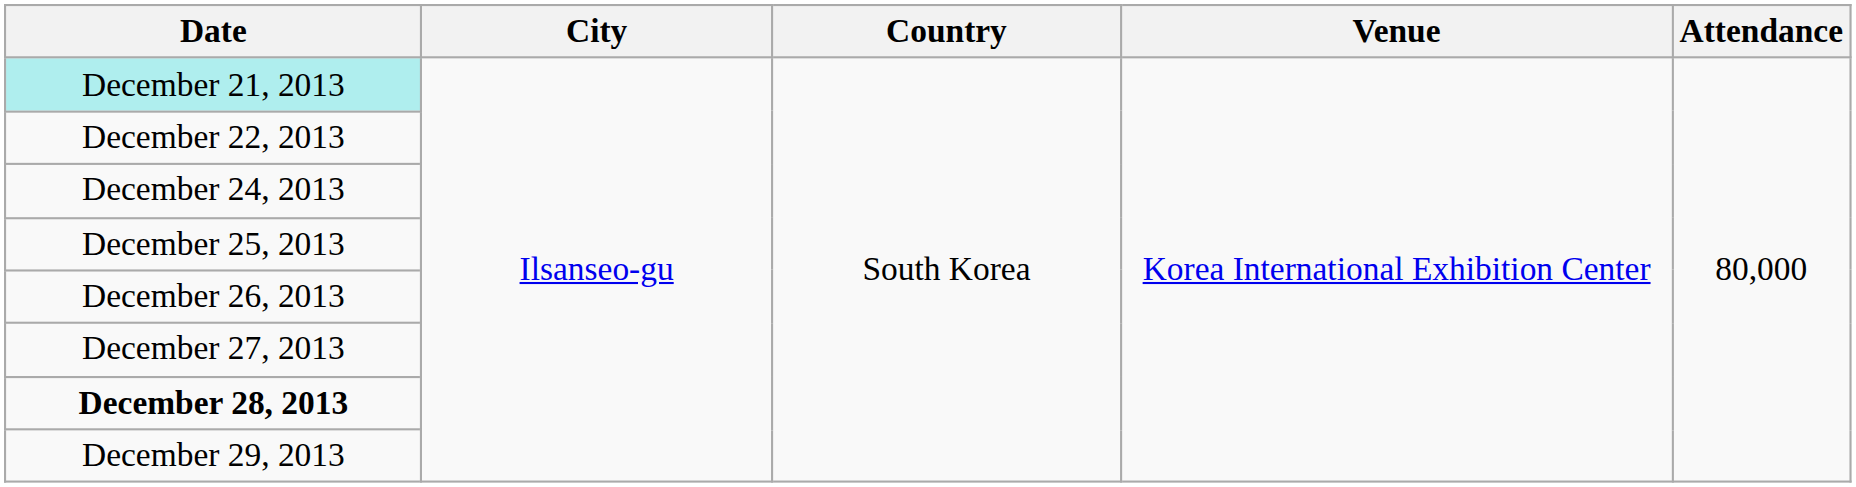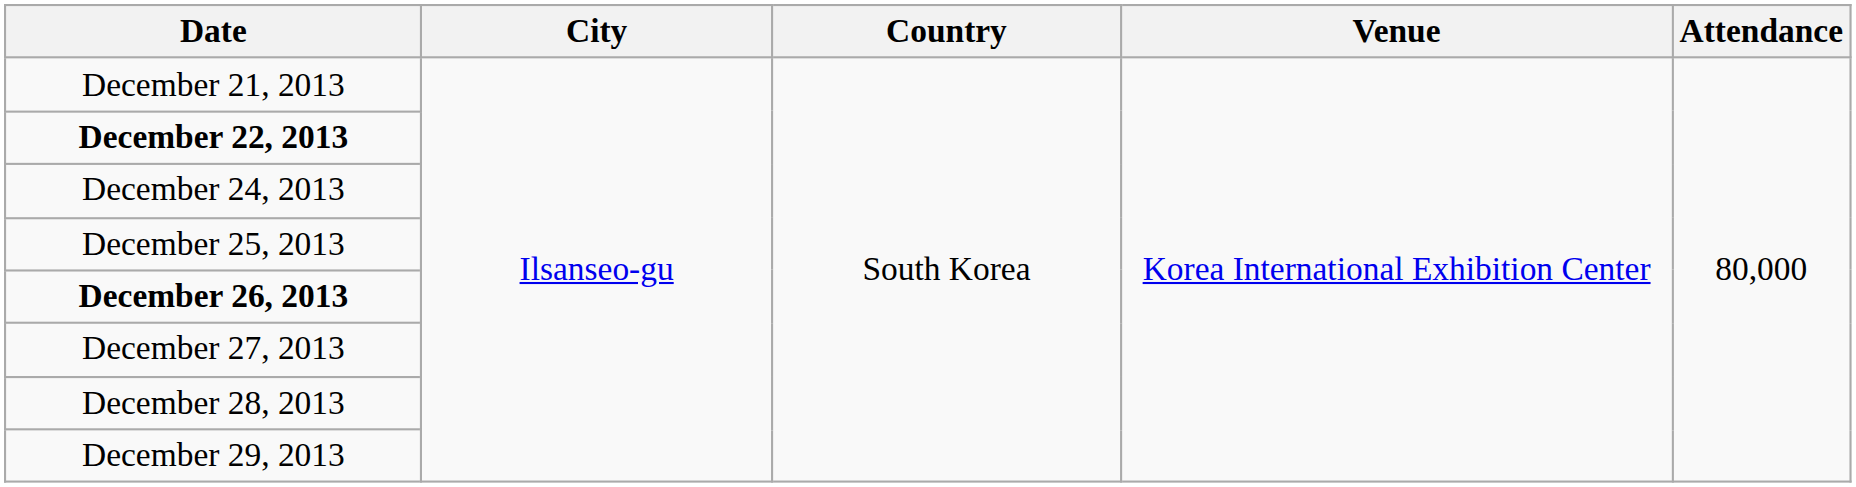December 21, 2013 | Date: paleturquoise background -> no background
December 22, 2013 | Date: normal -> bold
December 26, 2013 | Date: normal -> bold
December 28, 2013 | Date: bold -> normal
